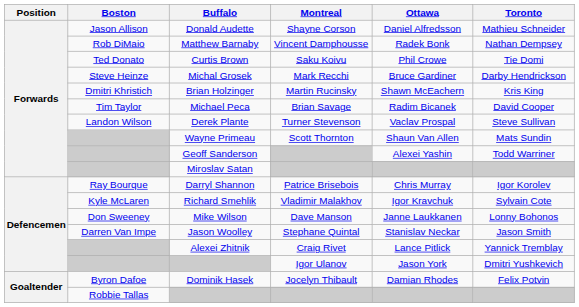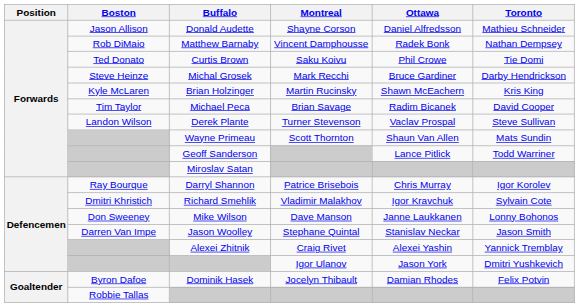Brian Holzinger | Boston: Dmitri Khristich -> Kyle McLaren
Geoff Sanderson | Ottawa: Alexei Yashin -> Lance Pitlick
Richard Smehlik | Boston: Kyle McLaren -> Dmitri Khristich
Alexei Zhitnik | Ottawa: Lance Pitlick -> Alexei Yashin
